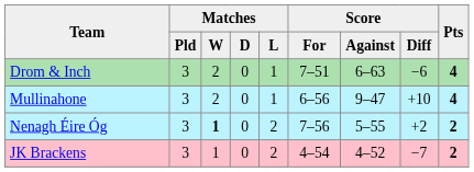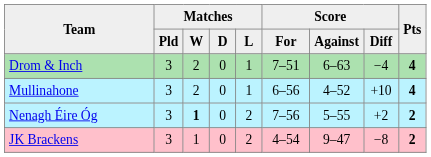Drom & Inch | Score / Diff: −6 -> −4
Mullinahone | Score / Against: 9–47 -> 4–52
JK Brackens | Score / Against: 4–52 -> 9–47
JK Brackens | Score / Diff: −7 -> −8
